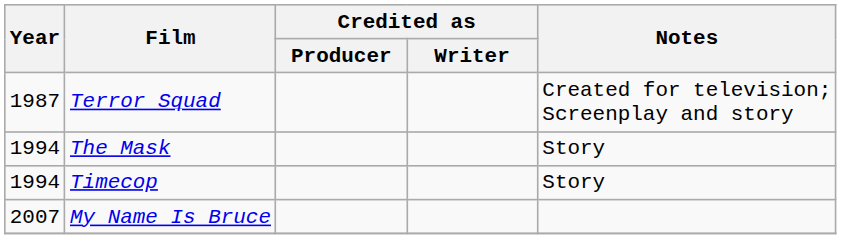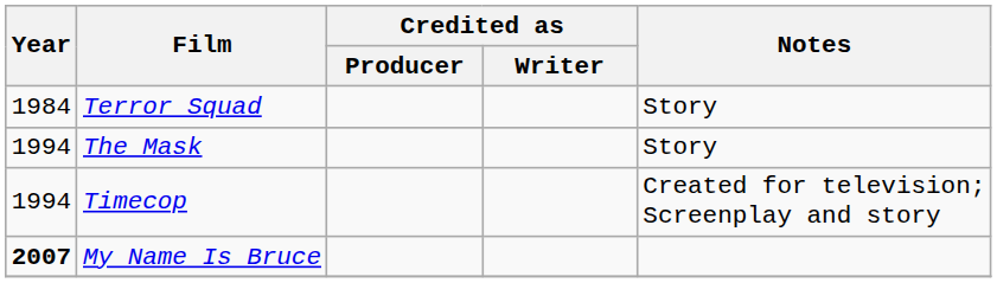Terror Squad | Year: 1987 -> 1984
Terror Squad | Notes: Created for television; Screenplay and story -> Story
Timecop | Notes: Story -> Created for television; Screenplay and story
My Name Is Bruce | Year: normal -> bold
